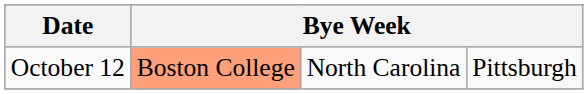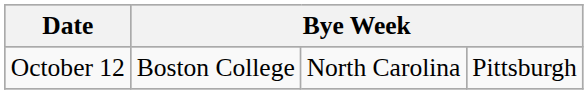October 12 | column 2: lightsalmon background -> no background
